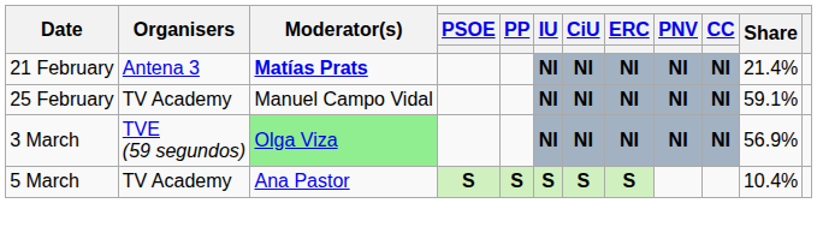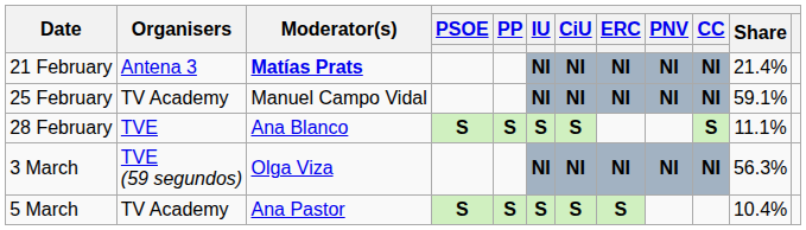+ row: 28 February | TVE | Ana Blanco | S | S | S | S | S | 11.1%
3 March | Moderator(s): lightgreen background -> no background
3 March | Share: 56.9% -> 56.3%
